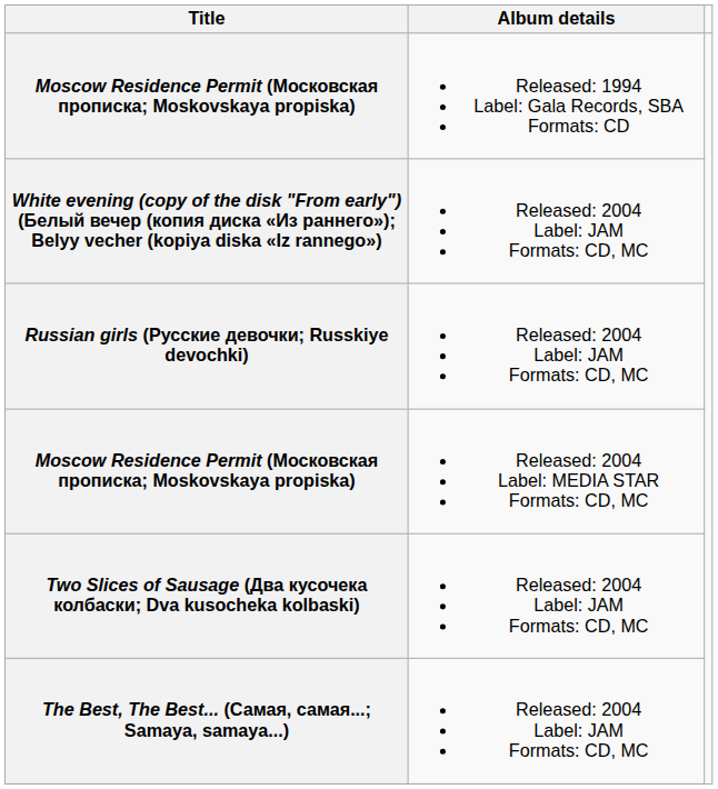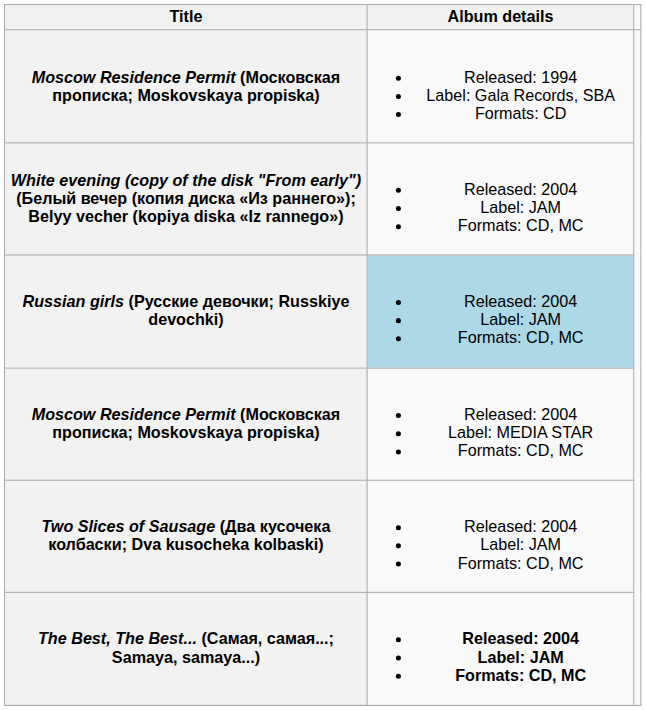Russian girls (Русские девочки; Russkiye devochki) | Album details: no background -> lightblue background
The Best, The Best... (Самая, самая...; Samaya, samaya...) | Album details: normal -> bold
